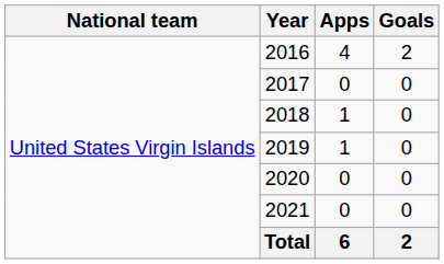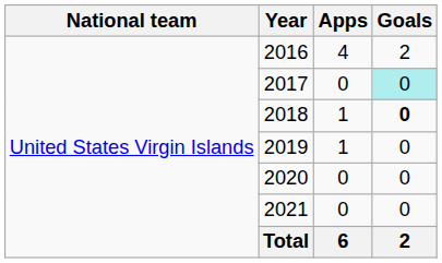2017 | Goals: no background -> paleturquoise background
2018 | Goals: normal -> bold
